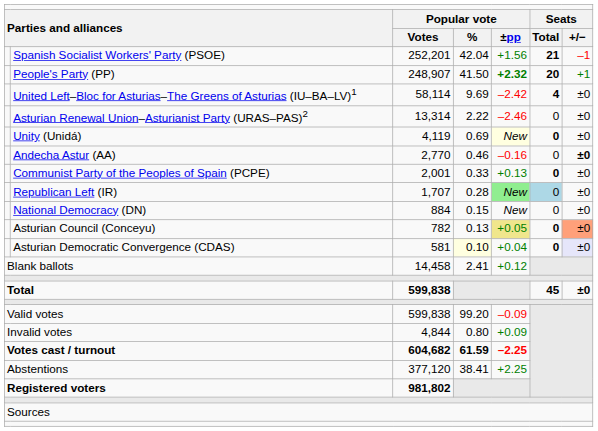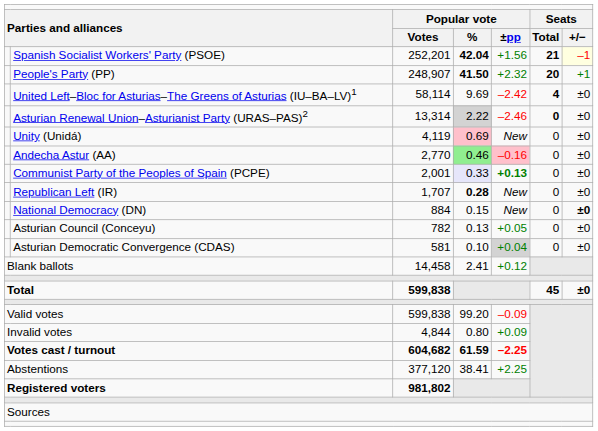Spanish Socialist Workers' Party (PSOE) | column 4: normal -> bold
Spanish Socialist Workers' Party (PSOE) | column 7: no background -> lightyellow background
People's Party (PP) | column 4: normal -> bold
People's Party (PP) | column 5: bold -> normal
Asturian Renewal Union–Asturianist Party (URAS–PAS)2 | column 4: no background -> lightgrey background
Asturian Renewal Union–Asturianist Party (URAS–PAS)2 | column 6: normal -> bold
Unity (Unidá) | column 4: no background -> pink background
Unity (Unidá) | column 5: lightyellow background -> no background
Unity (Unidá) | column 6: bold -> normal
Andecha Astur (AA) | column 4: no background -> lightgreen background
Andecha Astur (AA) | column 5: no background -> pink background
Andecha Astur (AA) | column 7: bold -> normal
Communist Party of the Peoples of Spain (PCPE) | column 4: no background -> lavender background
Communist Party of the Peoples of Spain (PCPE) | column 5: normal -> bold
Communist Party of the Peoples of Spain (PCPE) | column 6: bold -> normal
Republican Left (IR) | column 4: normal -> bold
Republican Left (IR) | column 5: lightgreen background -> no background
Republican Left (IR) | column 6: lightblue background -> no background
National Democracy (DN) | column 7: normal -> bold
Asturian Council (Conceyu) | column 5: khaki background -> no background
Asturian Council (Conceyu) | column 6: bold -> normal
Asturian Council (Conceyu) | column 7: lightsalmon background -> no background
Asturian Democratic Convergence (CDAS) | column 4: lightyellow background -> no background
Asturian Democratic Convergence (CDAS) | column 5: no background -> lightgrey background
Asturian Democratic Convergence (CDAS) | column 6: bold -> normal
Asturian Democratic Convergence (CDAS) | column 7: lavender background -> no background
